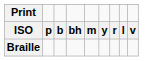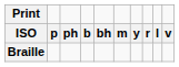+ column: ph
